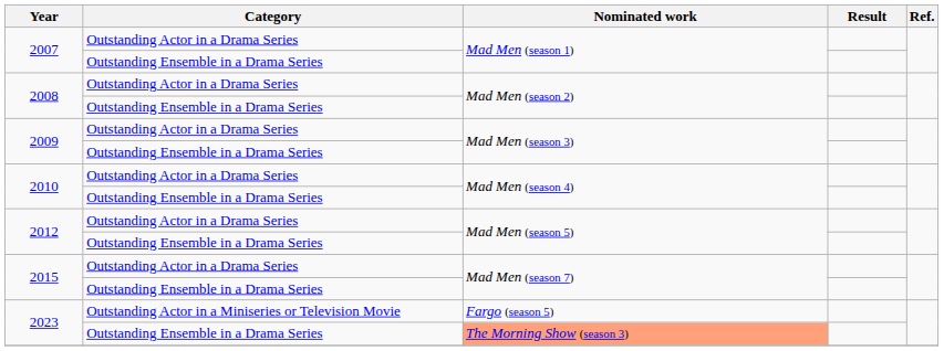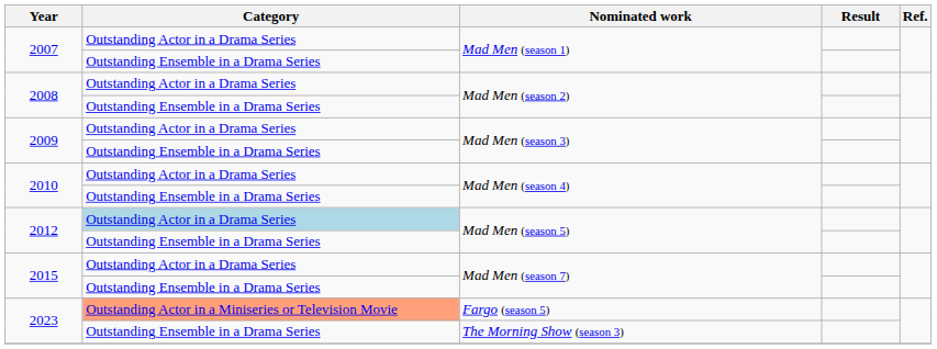Outstanding Actor in a Drama Series / Mad Men (season 5) | Category: no background -> lightblue background
Fargo (season 5) | Category: no background -> lightsalmon background
The Morning Show (season 3) | Nominated work: lightsalmon background -> no background
